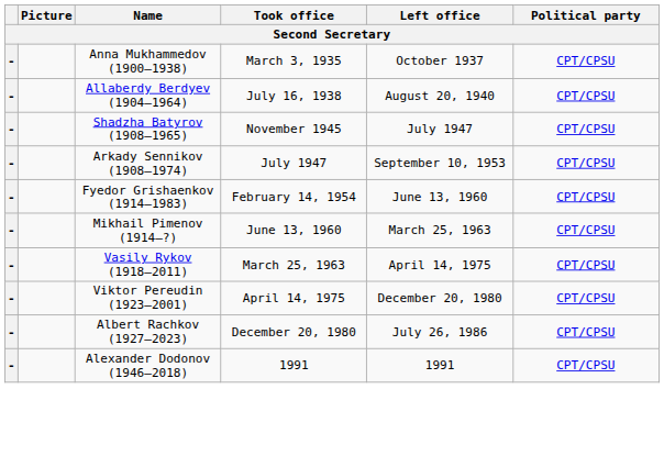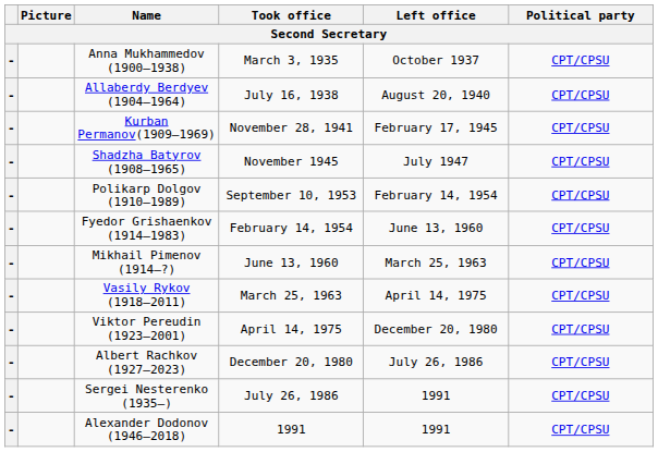+ row: - | Kurban Permanov(1909–1969) | November 28, 1941 | February 17, 1945 | CPT/CPSU
- row: - | Arkady Sennikov (1908–1974) | July 1947 | September 10, 1953 | CPT/CPSU
+ row: - | Polikarp Dolgov (1910–1989) | September 10, 1953 | February 14, 1954 | CPT/CPSU
+ row: - | Sergei Nesterenko (1935–) | July 26, 1986 | 1991 | CPT/CPSU
